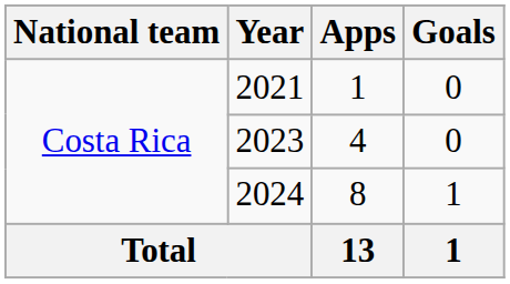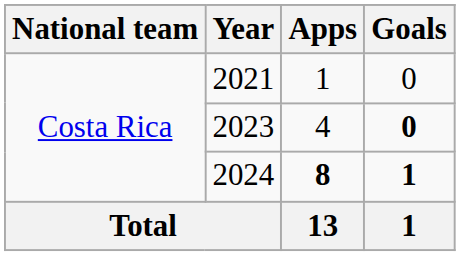2023 | Goals: normal -> bold
2024 | Apps: normal -> bold
2024 | Goals: normal -> bold
